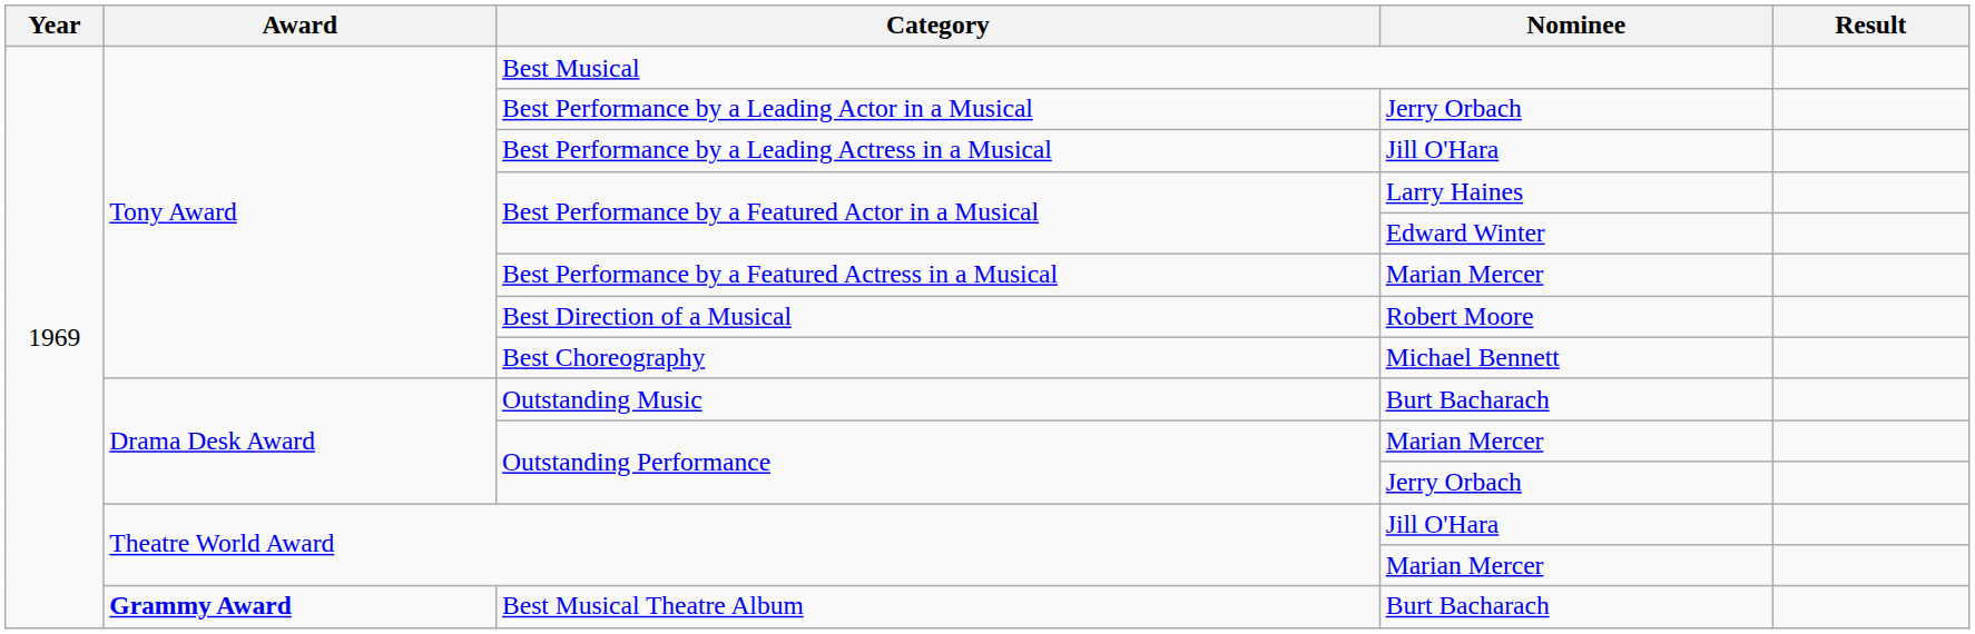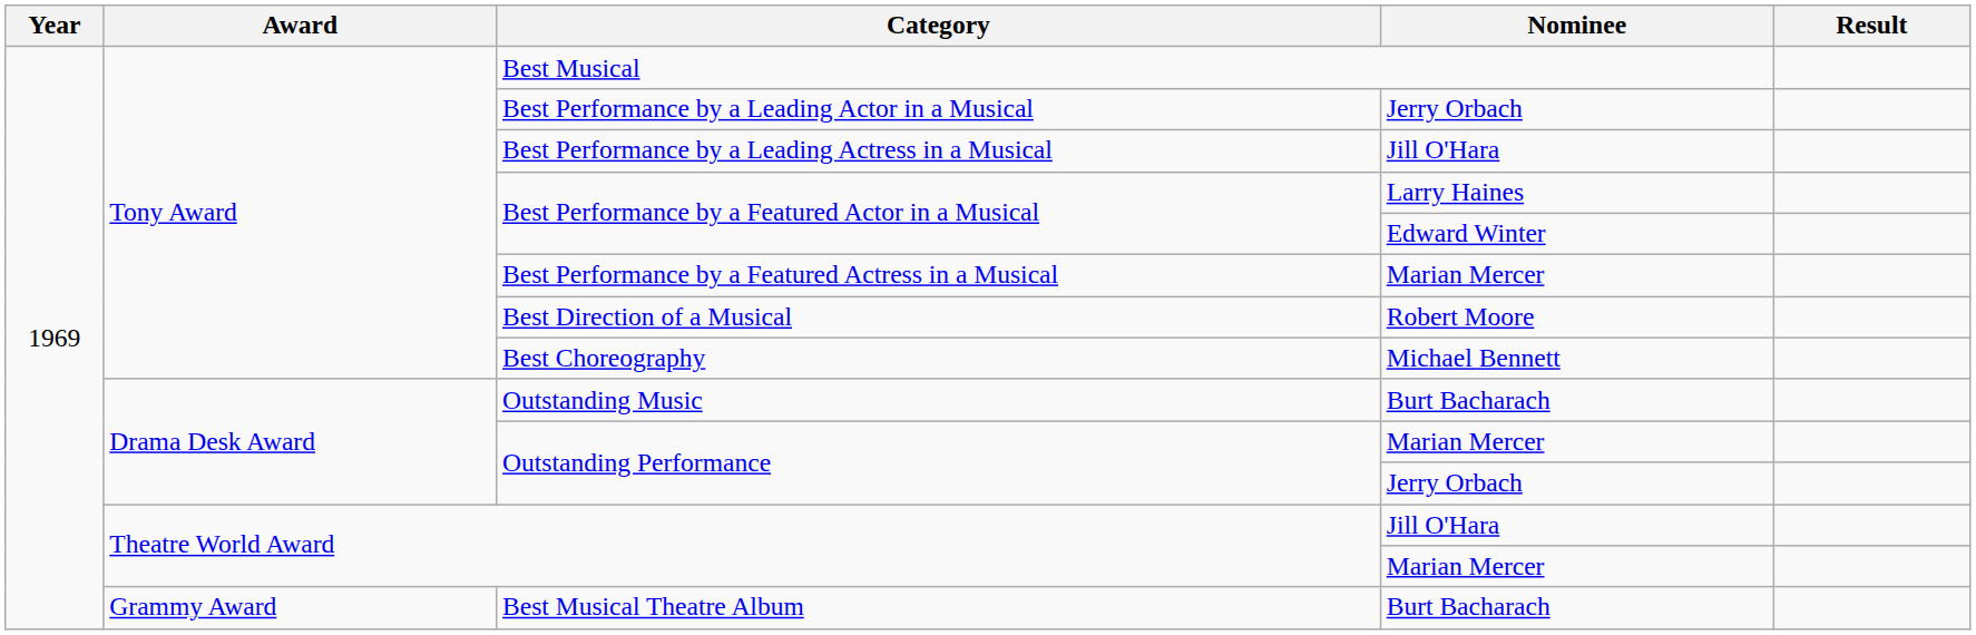Best Musical Theatre Album | Award: bold -> normal
